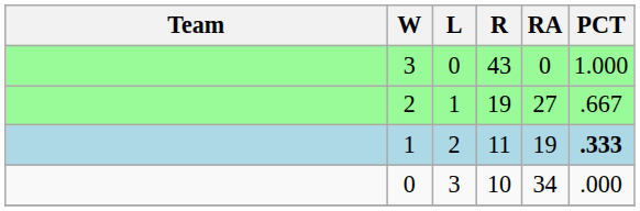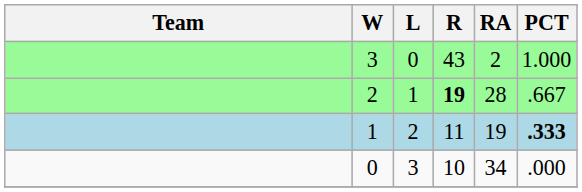row 2 | RA: 0 -> 2
row 3 | R: normal -> bold
row 3 | RA: 27 -> 28
